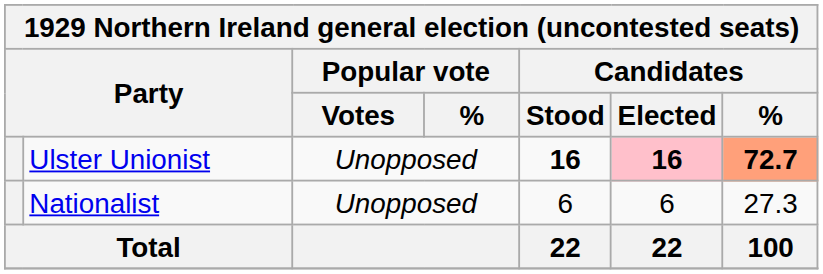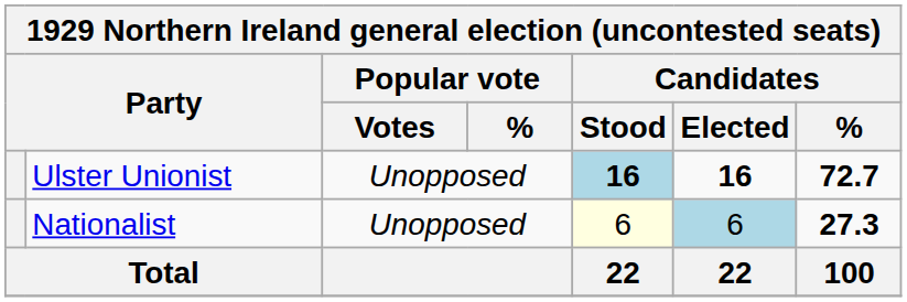Ulster Unionist | Candidates / Stood: no background -> lightblue background
Ulster Unionist | Candidates / Elected: pink background -> no background
Ulster Unionist | Candidates / %: lightsalmon background -> no background
Nationalist | Candidates / Stood: no background -> lightyellow background
Nationalist | Candidates / Elected: no background -> lightblue background
Nationalist | Candidates / %: normal -> bold
